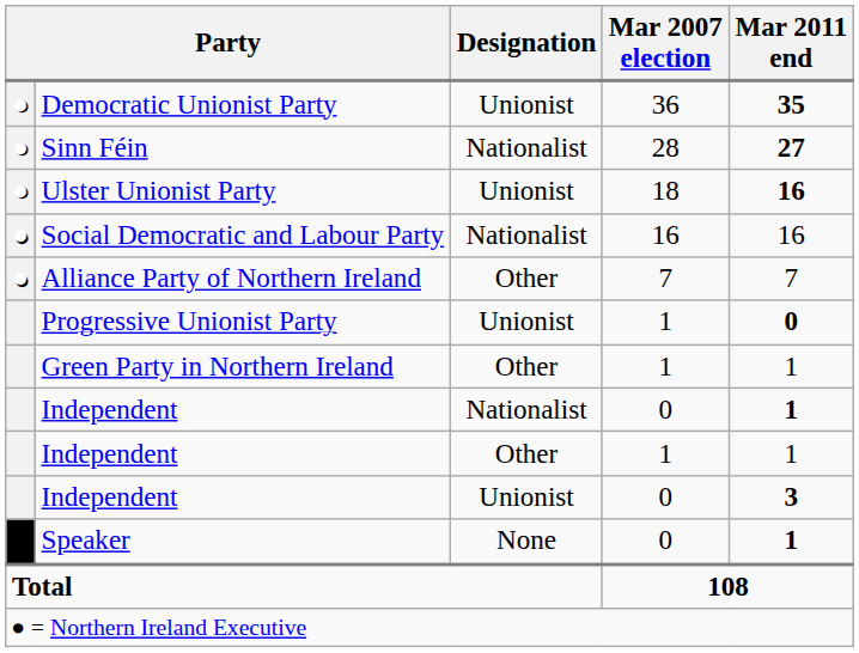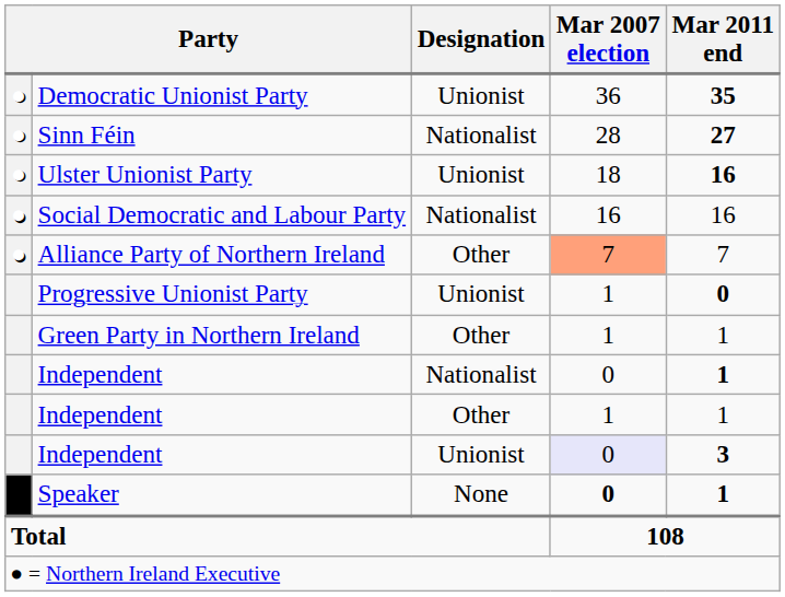Alliance Party of Northern Ireland | Mar 2007 election: no background -> lightsalmon background
Independent / Unionist | Mar 2007 election: no background -> lavender background
Speaker | Mar 2007 election: normal -> bold
